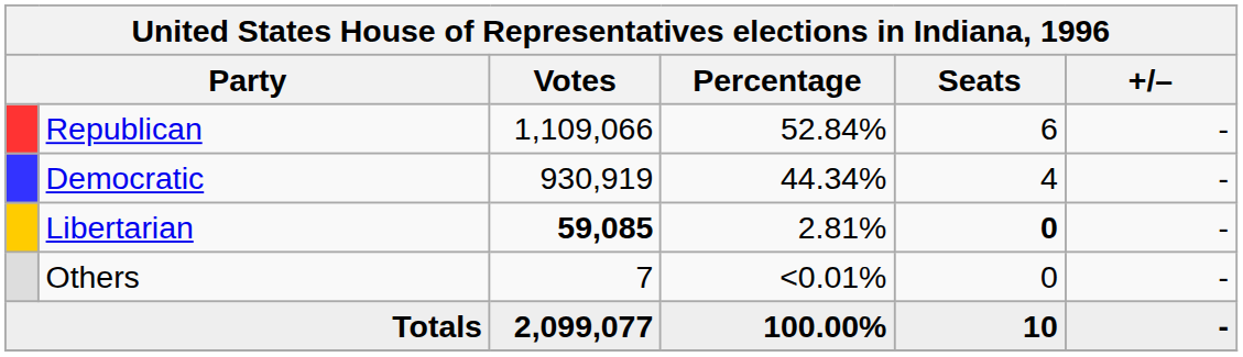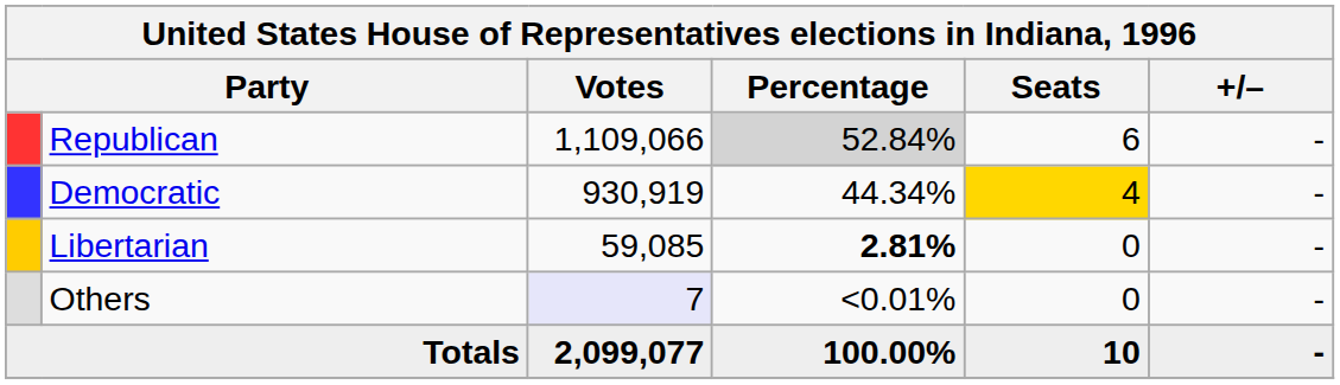Republican | Percentage: no background -> lightgrey background
Democratic | Seats: no background -> gold background
Libertarian | Votes: bold -> normal
Libertarian | Percentage: normal -> bold
Libertarian | Seats: bold -> normal
Others | Votes: no background -> lavender background
